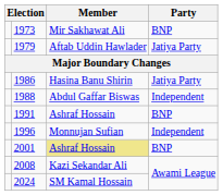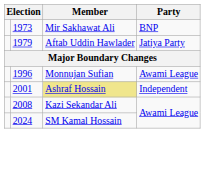- row: 1986 | Hasina Banu Shirin | Jatiya Party
- row: 1988 | Abdul Gaffar Biswas | Independent
- row: 1991 | Ashraf Hossain | BNP
1996 | Party: Independent -> Awami League
2001 | Party: BNP -> Independent
